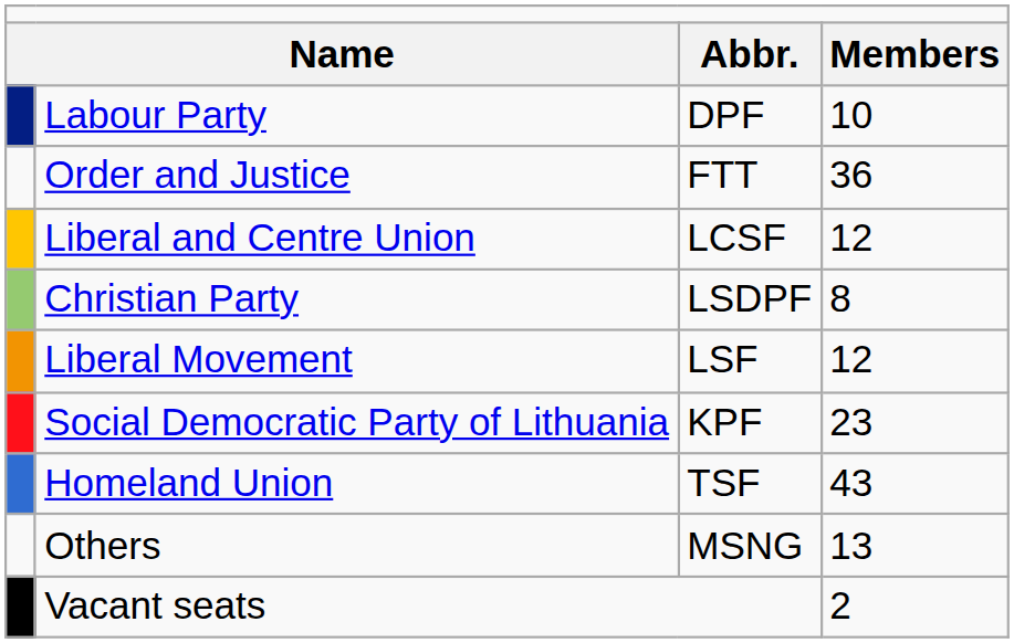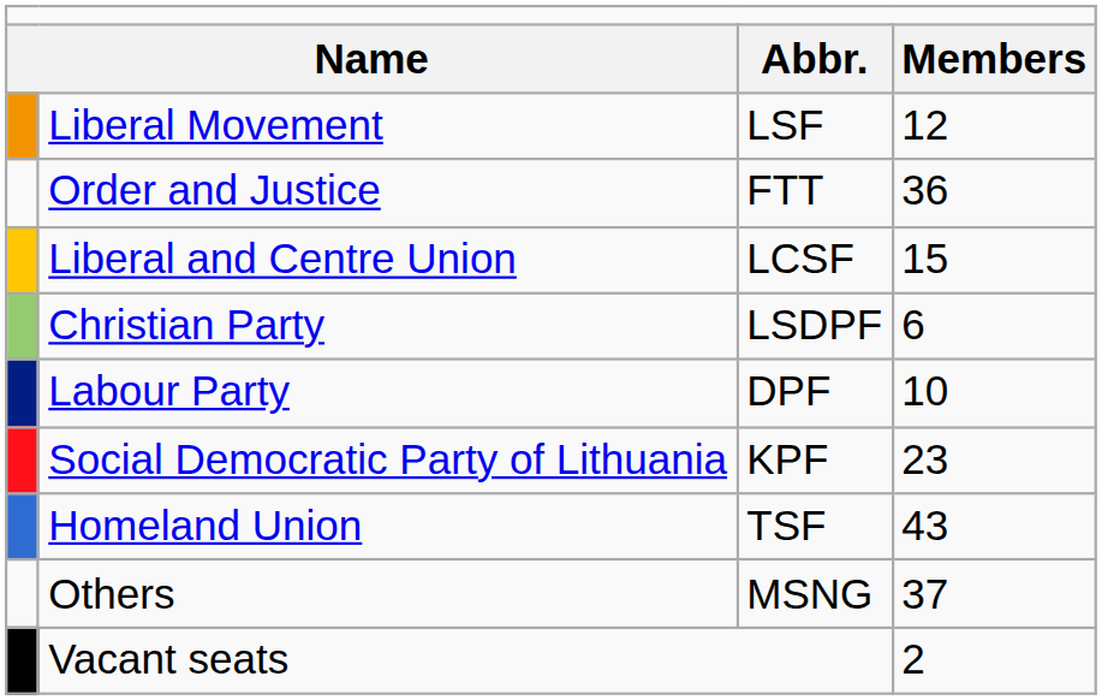rows swapped: Labour Party <-> Liberal Movement
Liberal and Centre Union | column 4: 12 -> 15
Christian Party | column 4: 8 -> 6
Others | column 4: 13 -> 37
